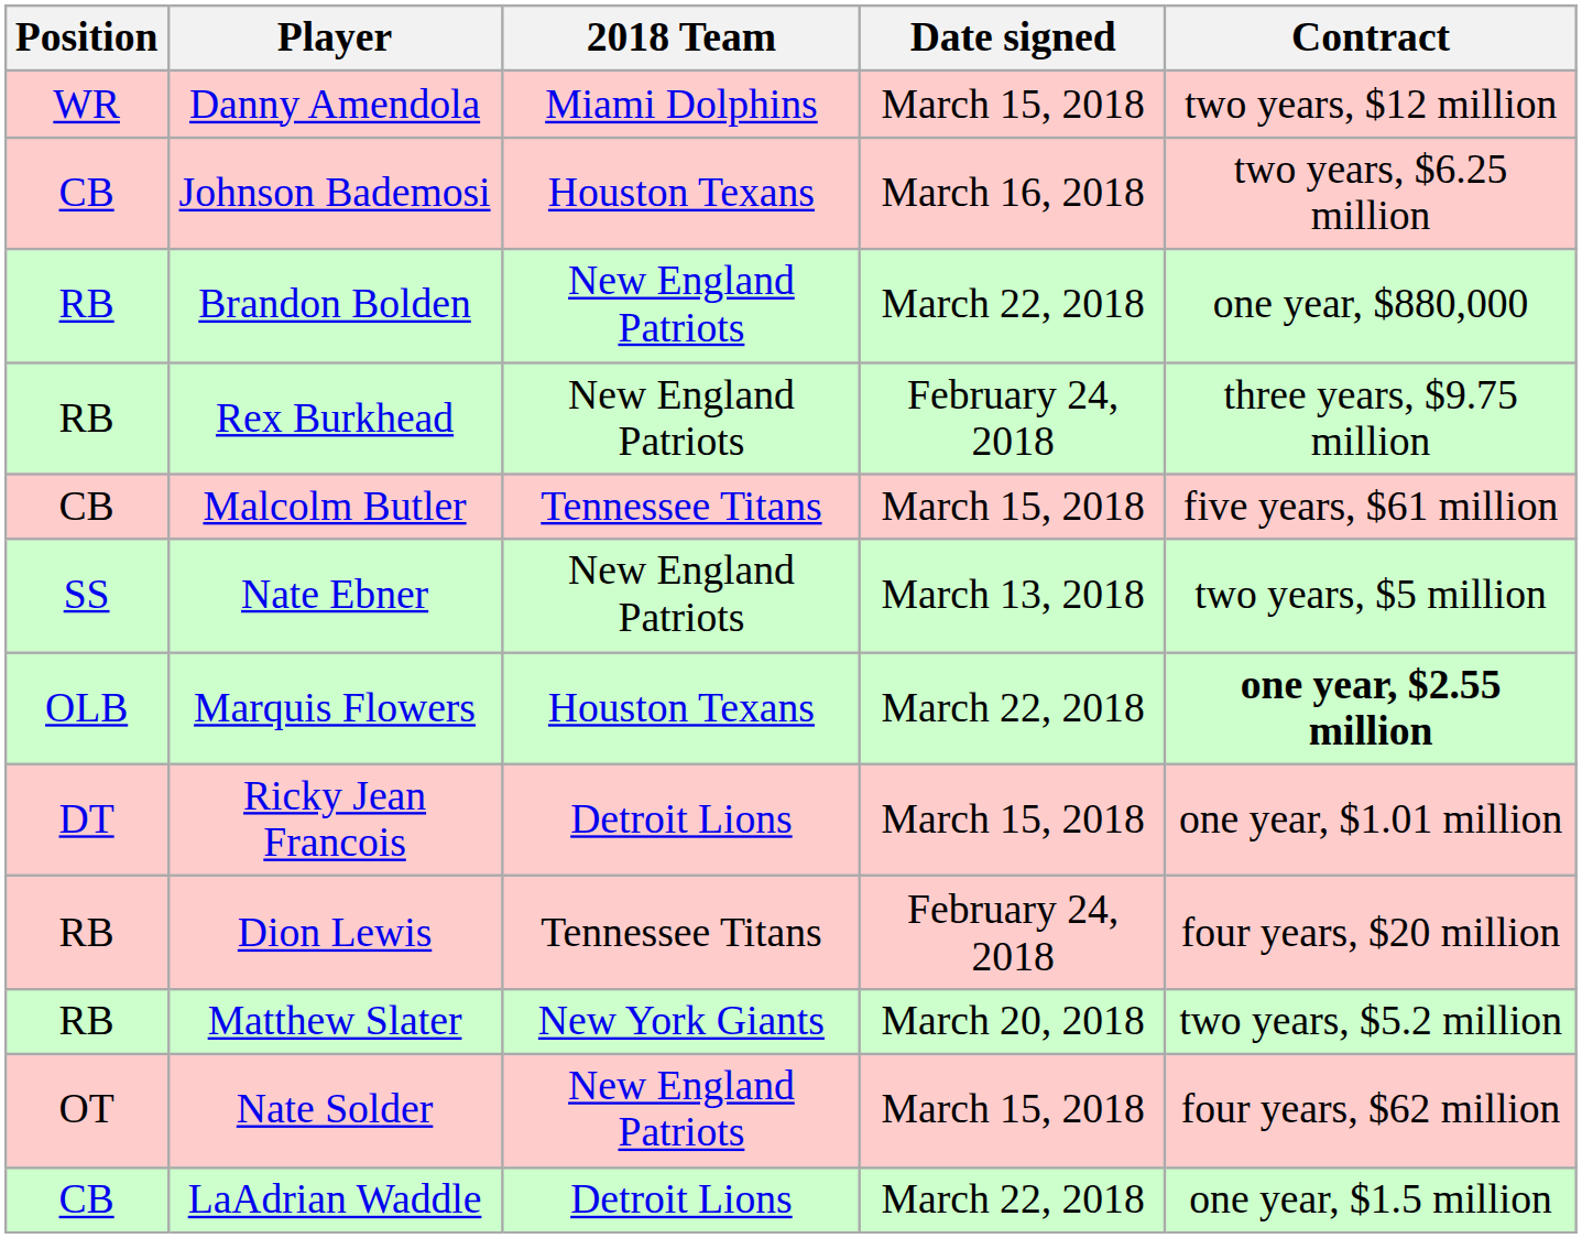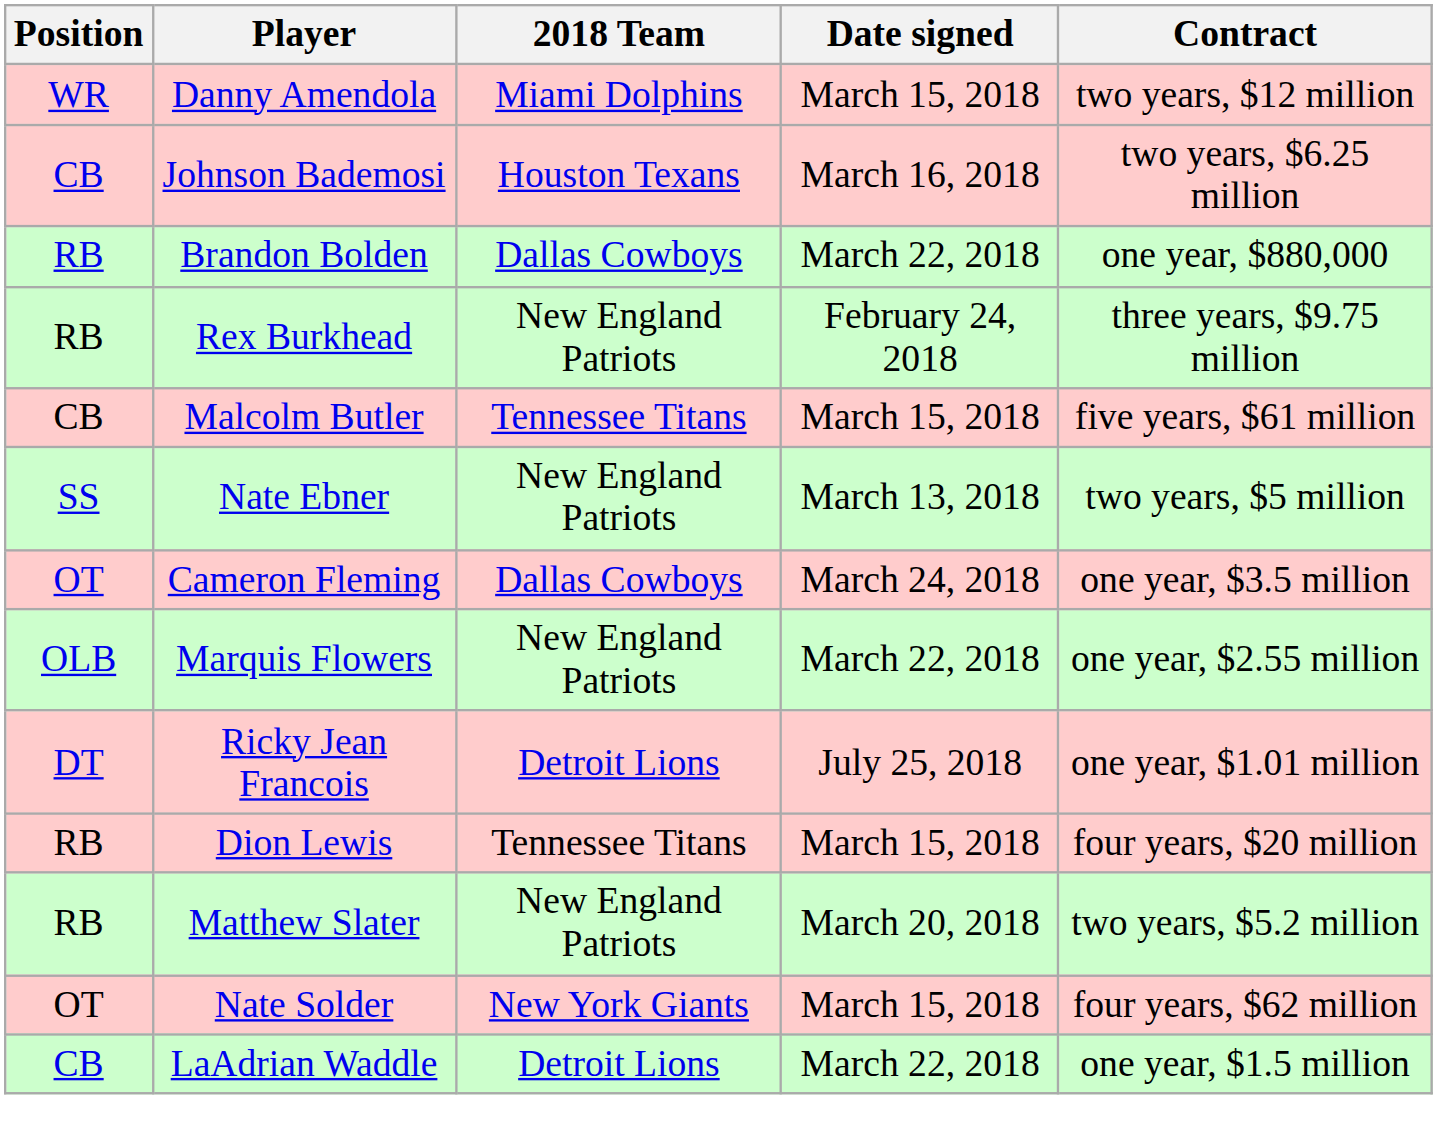Brandon Bolden | 2018 Team: New England Patriots -> Dallas Cowboys
+ row: OT | Cameron Fleming | Dallas Cowboys | March 24, 2018 | one year, $3.5 million
Marquis Flowers | 2018 Team: Houston Texans -> New England Patriots
Marquis Flowers | Contract: bold -> normal
Ricky Jean Francois | Date signed: March 15, 2018 -> July 25, 2018
Dion Lewis | Date signed: February 24, 2018 -> March 15, 2018
Matthew Slater | 2018 Team: New York Giants -> New England Patriots
Nate Solder | 2018 Team: New England Patriots -> New York Giants
